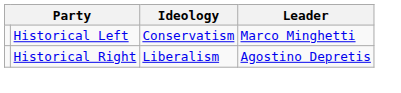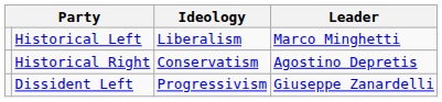Historical Left | Ideology: Conservatism -> Liberalism
Historical Right | Ideology: Liberalism -> Conservatism
+ row: Dissident Left | Progressivism | Giuseppe Zanardelli
